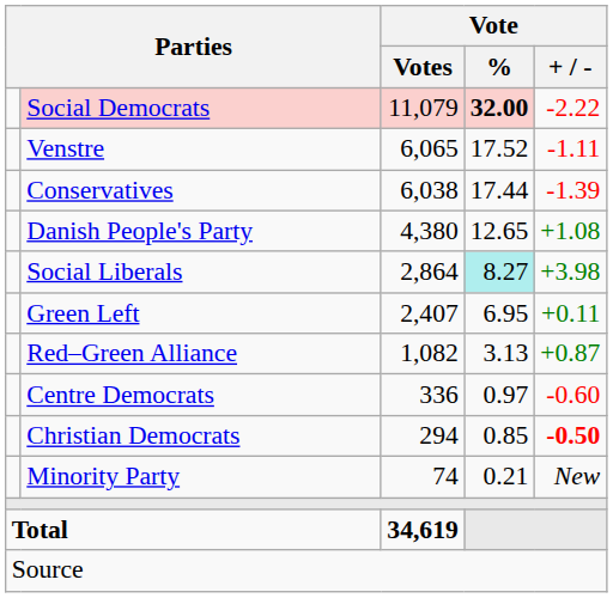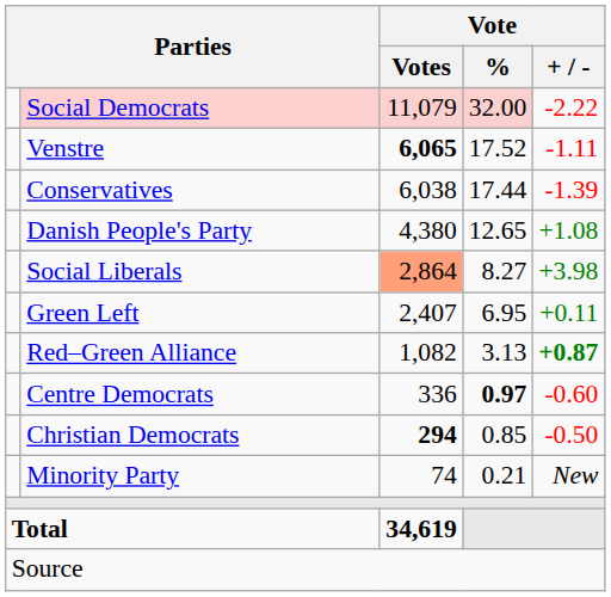Social Democrats | Vote / %: bold -> normal
Venstre | Vote / Votes: normal -> bold
Social Liberals | Vote / Votes: no background -> lightsalmon background
Social Liberals | Vote / %: paleturquoise background -> no background
Red–Green Alliance | Vote / + / -: normal -> bold
Centre Democrats | Vote / %: normal -> bold
Christian Democrats | Vote / Votes: normal -> bold
Christian Democrats | Vote / + / -: bold -> normal
